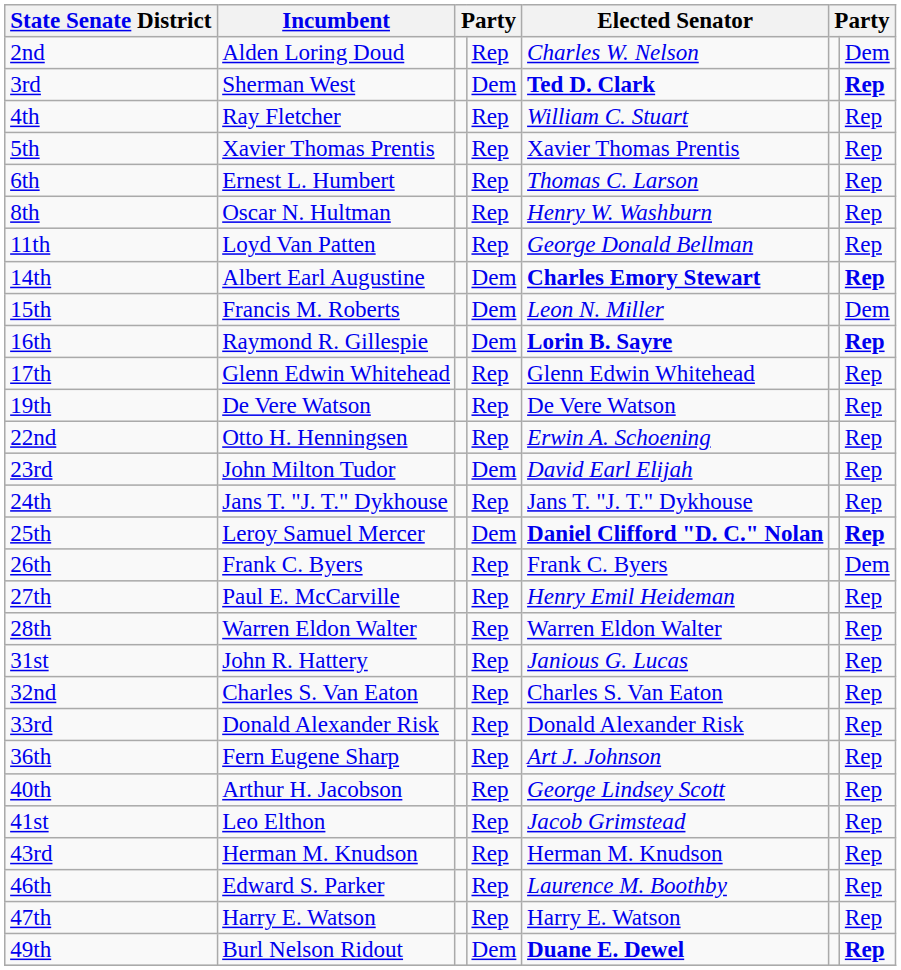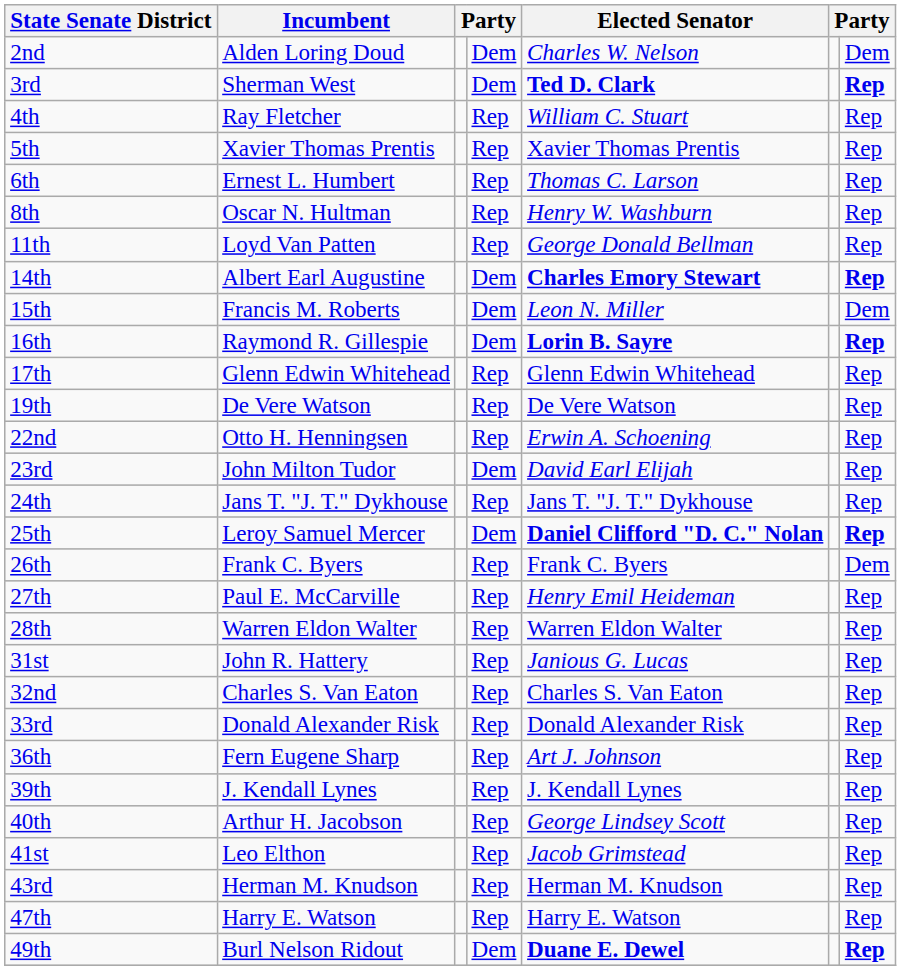2nd | column 4: Rep -> Dem
+ row: 39th | J. Kendall Lynes | Rep | J. Kendall Lynes | Rep
- row: 46th | Edward S. Parker | Rep | Laurence M. Boothby | Rep
